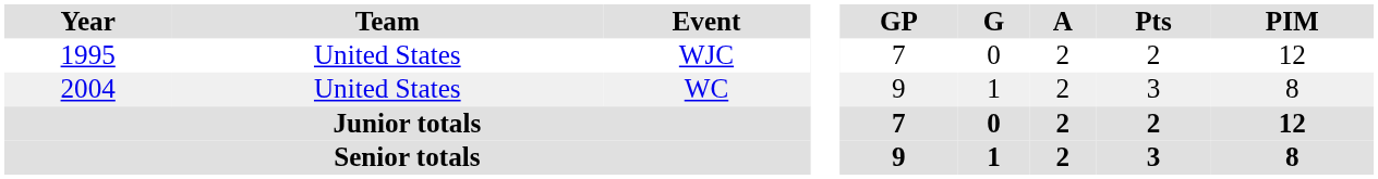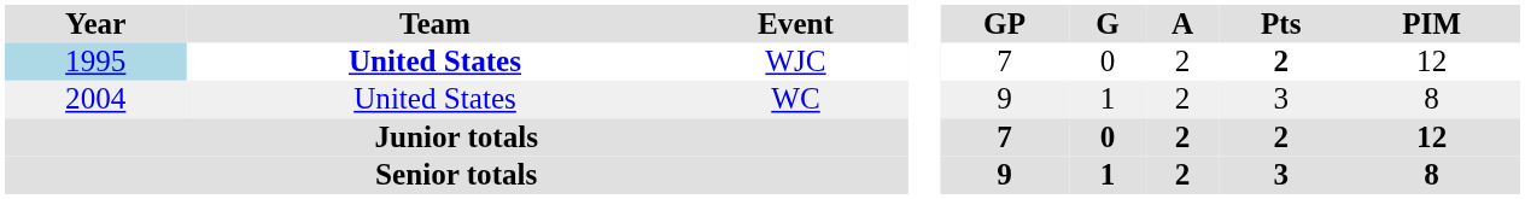WJC | Year: no background -> lightblue background
WJC | Team: normal -> bold
WJC | Pts: normal -> bold
